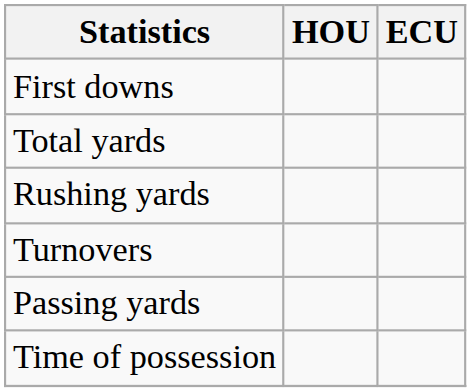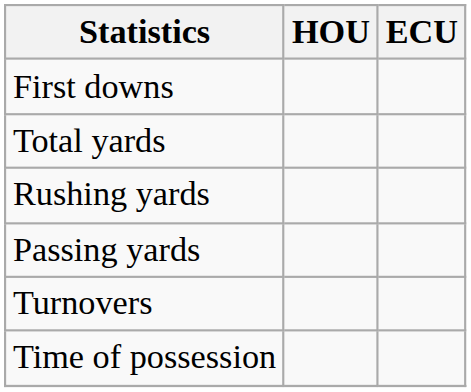rows swapped: Passing yards <-> Turnovers
